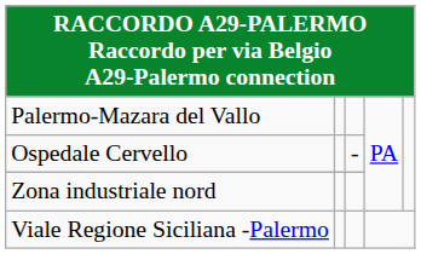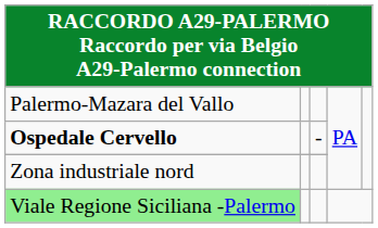Ospedale Cervello | column 1: normal -> bold
Viale Regione Siciliana -Palermo | column 1: no background -> lightgreen background
